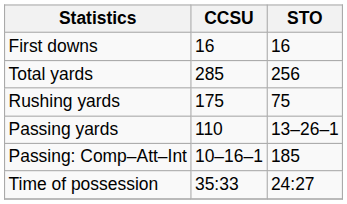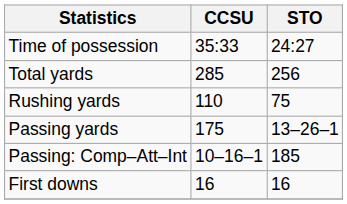rows swapped: First downs <-> Time of possession
Rushing yards | CCSU: 175 -> 110
Passing yards | CCSU: 110 -> 175
